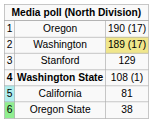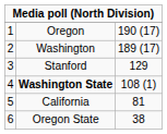Washington | column 3: khaki background -> no background
Washington State | column 1: bold -> normal
California | column 1: paleturquoise background -> no background
Oregon State | column 1: lightgreen background -> no background
